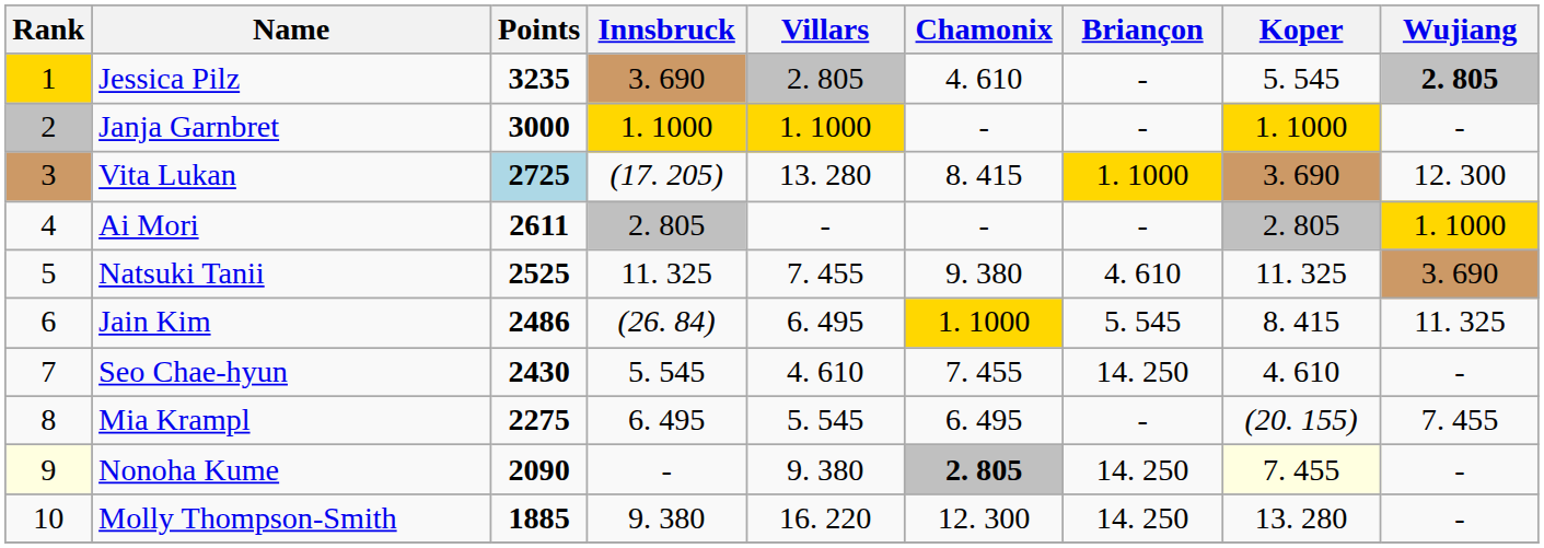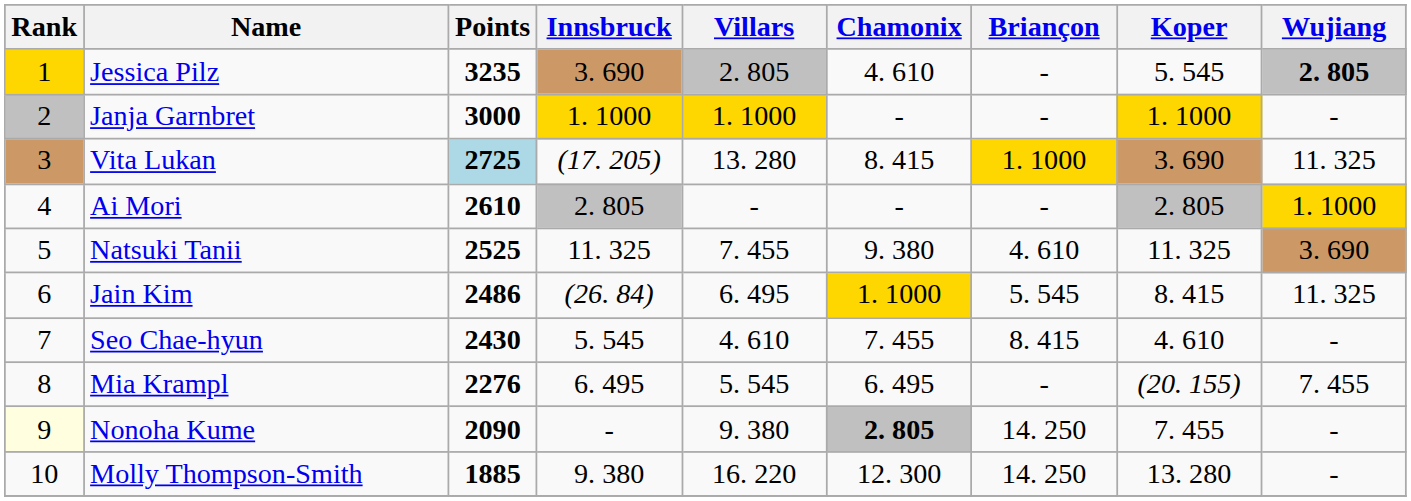Vita Lukan | Wujiang: 12. 300 -> 11. 325
Ai Mori | Points: 2611 -> 2610
Seo Chae-hyun | Briançon: 14. 250 -> 8. 415
Mia Krampl | Points: 2275 -> 2276
Nonoha Kume | Koper: lightyellow background -> no background
